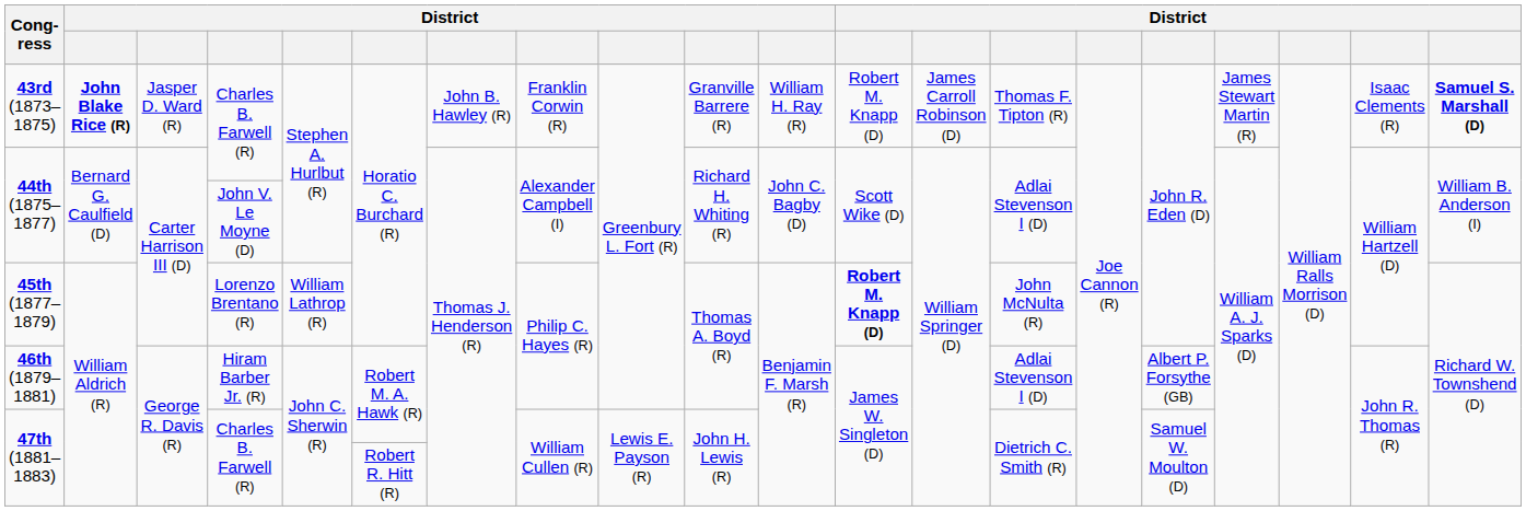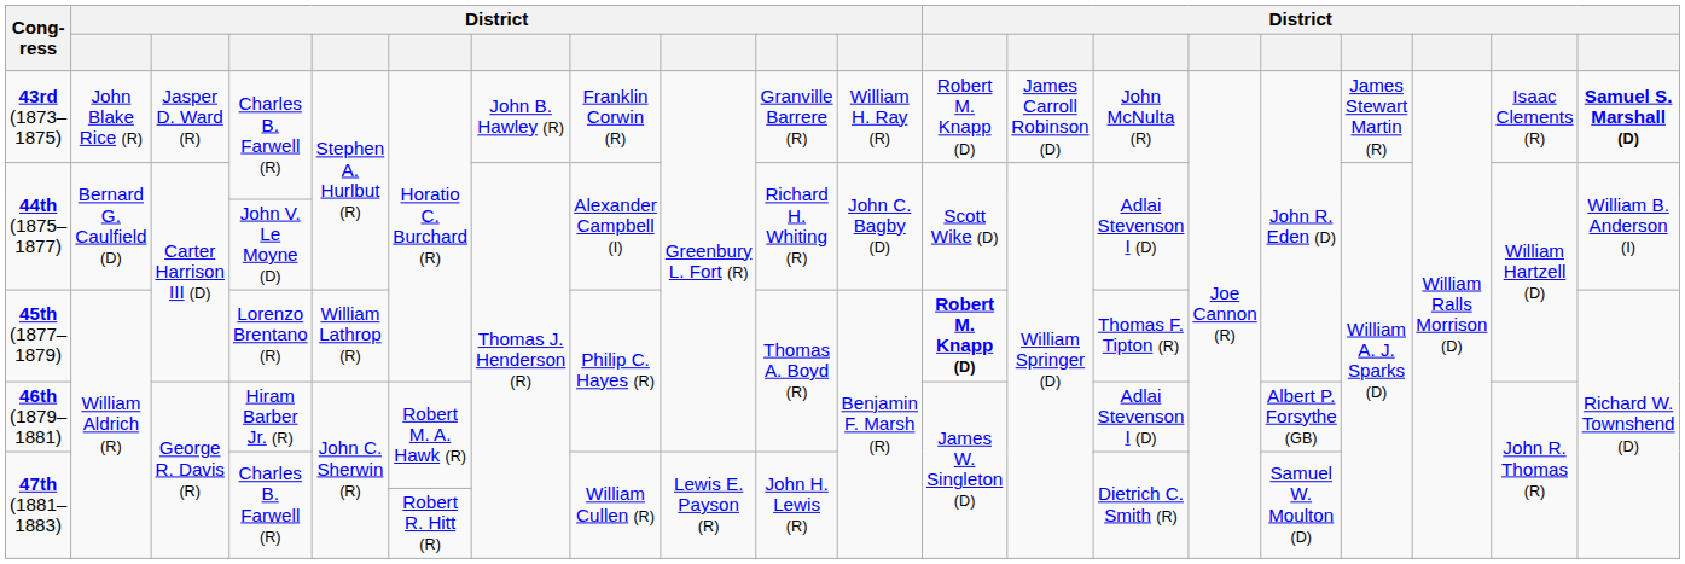43rd (1873–1875) | column 2: bold -> normal
43rd (1873–1875) | column 14: Thomas F. Tipton (R) -> John McNulta (R)
45th (1877–1879) | column 14: John McNulta (R) -> Thomas F. Tipton (R)
